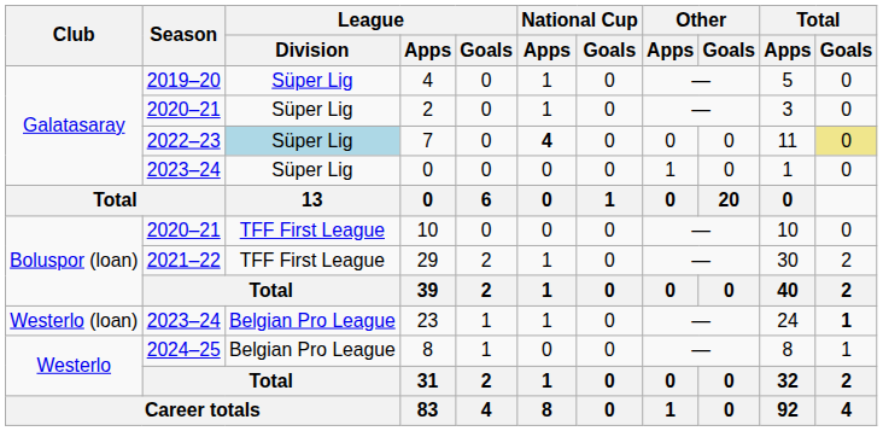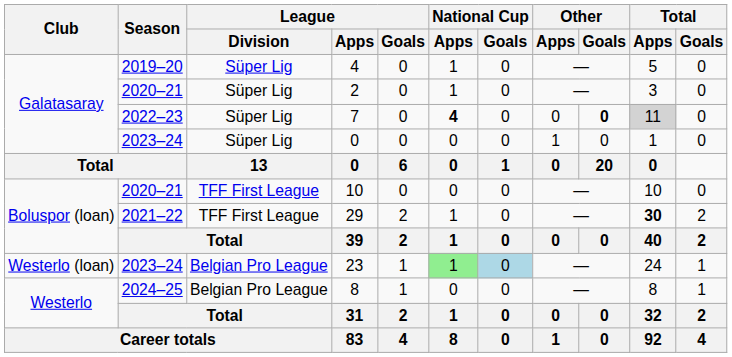7 | League / Division: lightblue background -> no background
7 | Other / Goals: normal -> bold
7 | Total / Apps: no background -> lightgrey background
7 | Total / Goals: khaki background -> no background
29 | Total / Apps: normal -> bold
23 | National Cup / Apps: no background -> lightgreen background
23 | National Cup / Goals: no background -> lightblue background
23 | Total / Goals: bold -> normal
